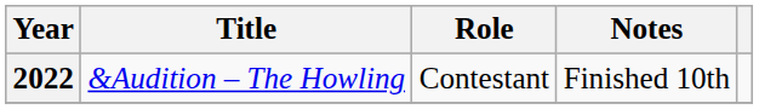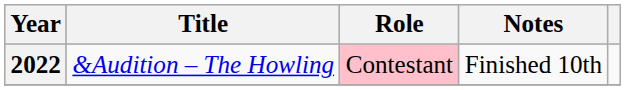2022 | Role: no background -> pink background
